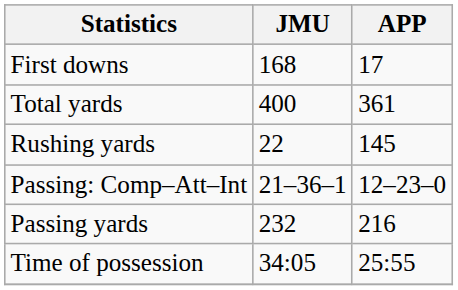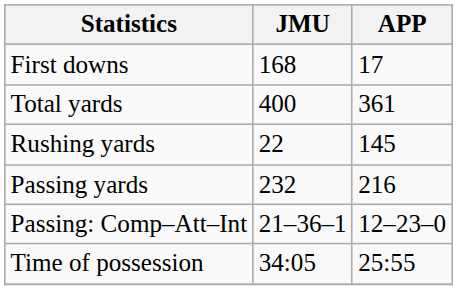rows swapped: Passing yards <-> Passing: Comp–Att–Int
